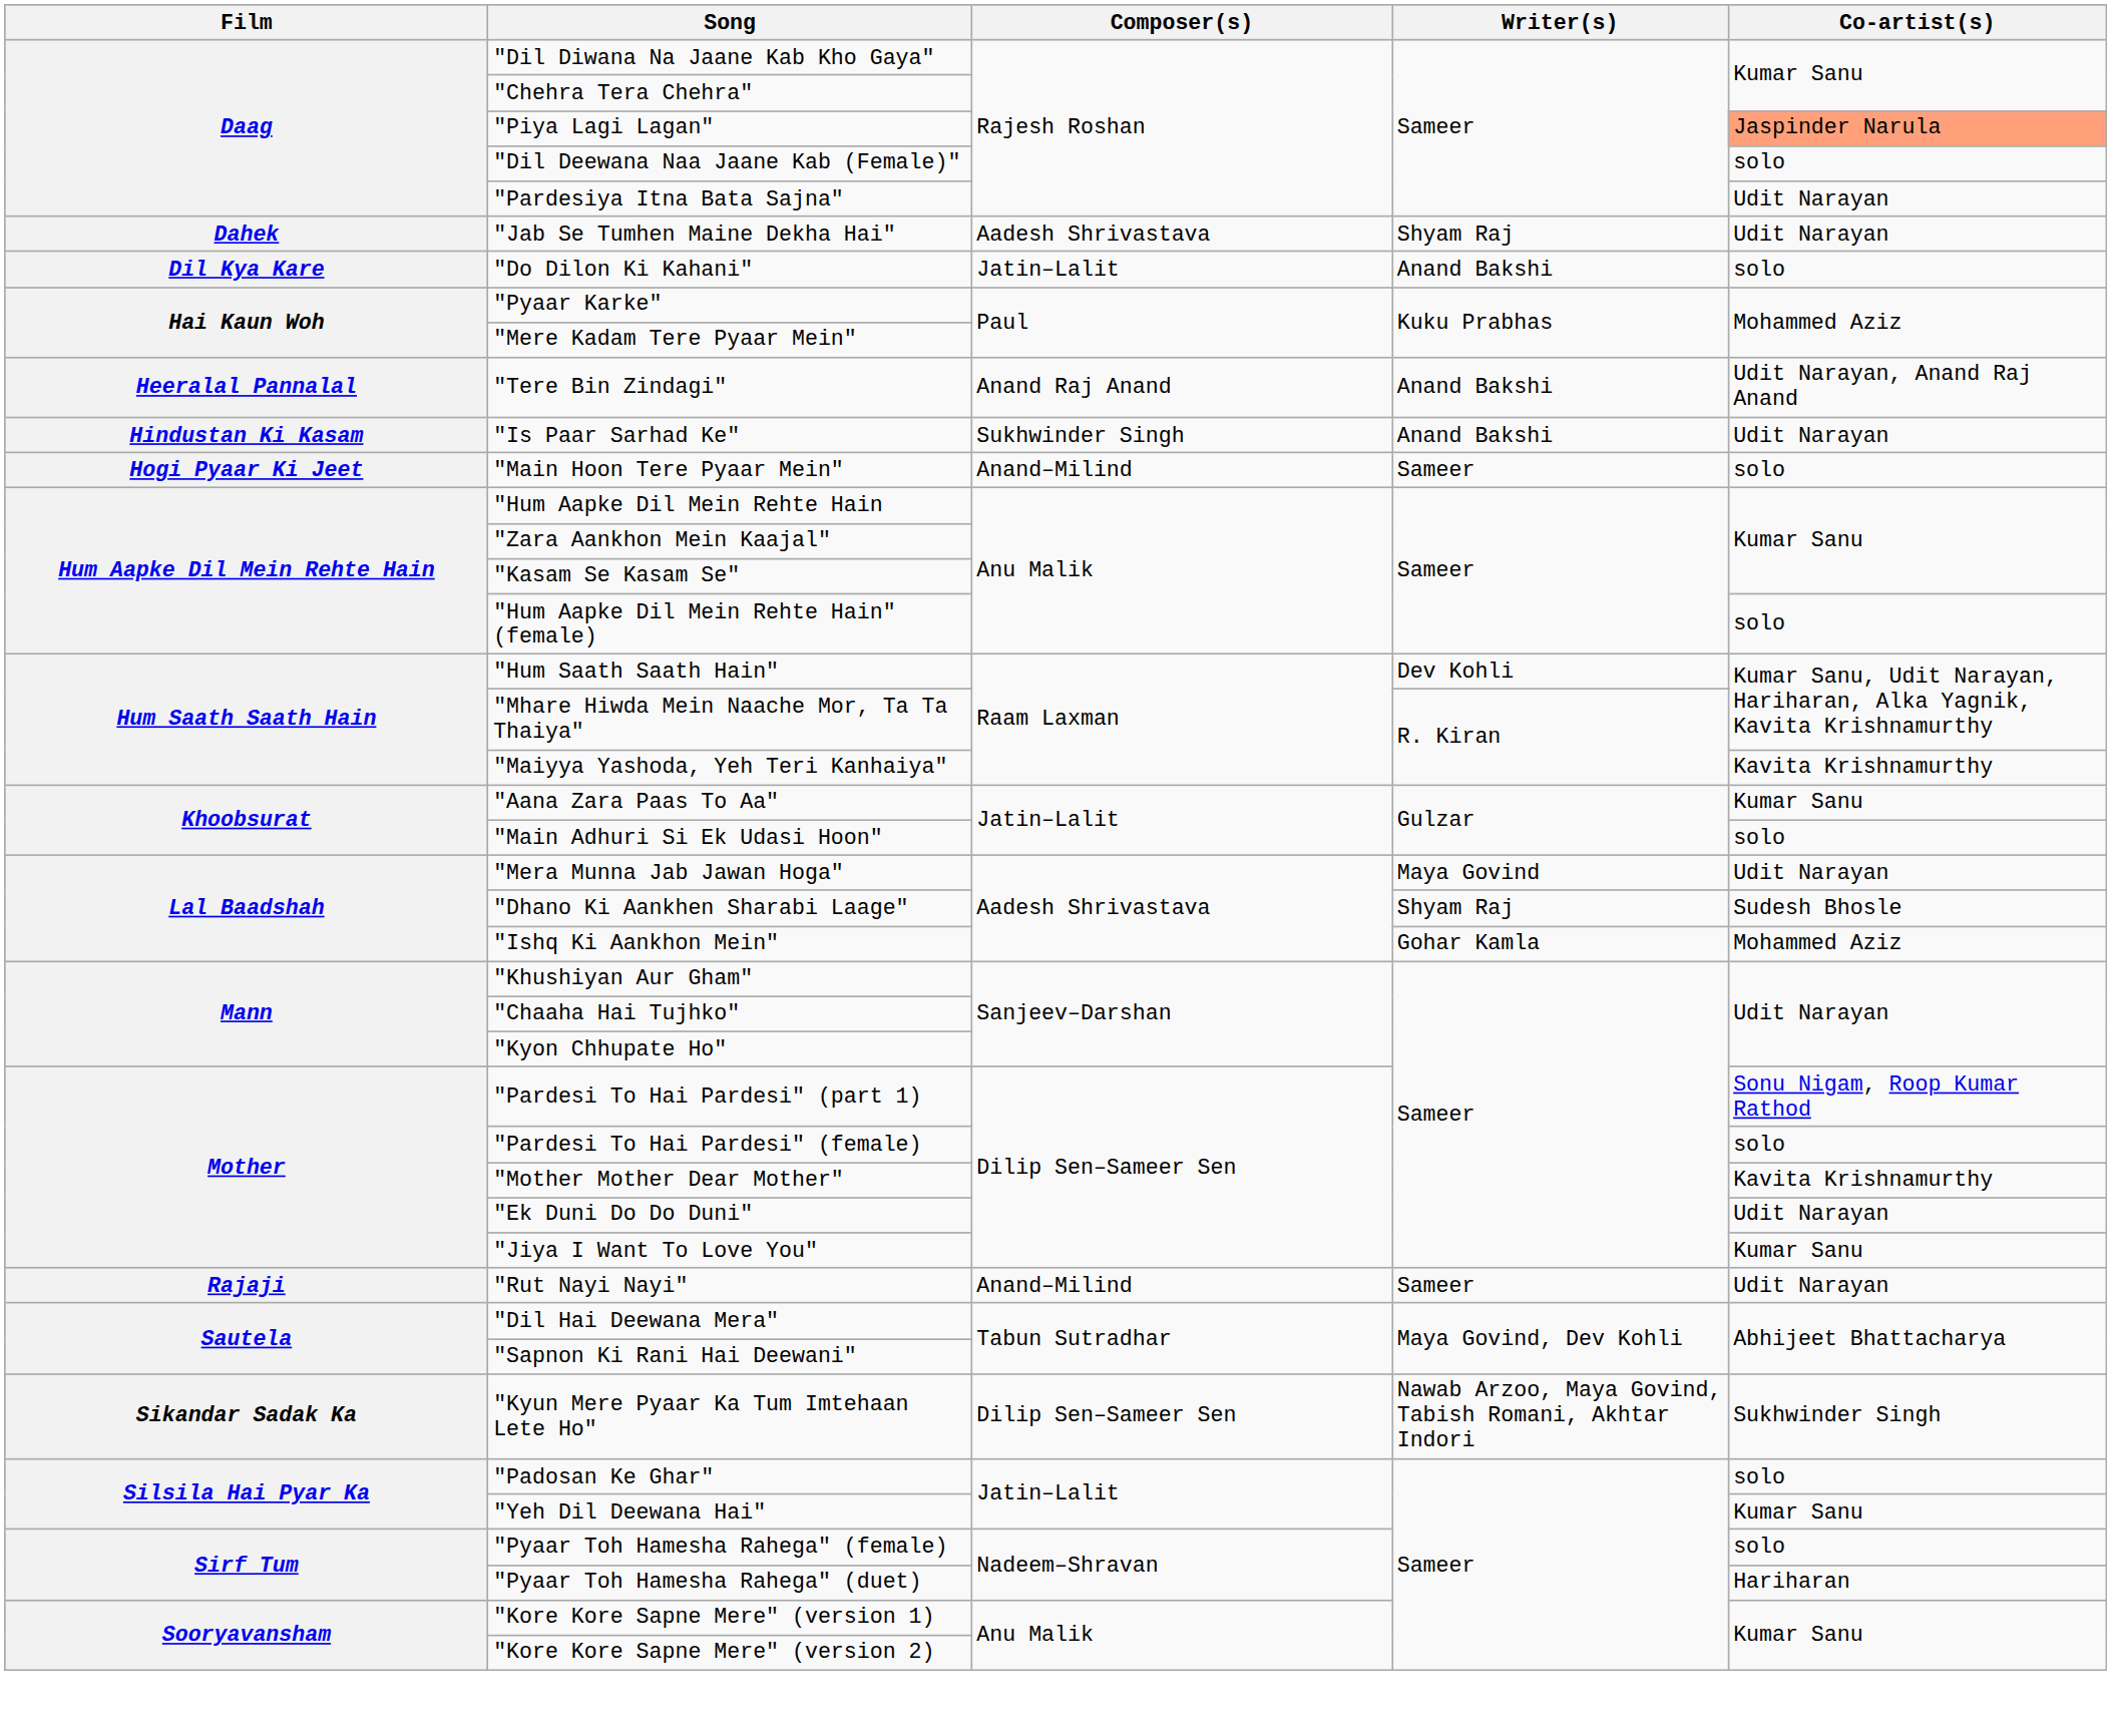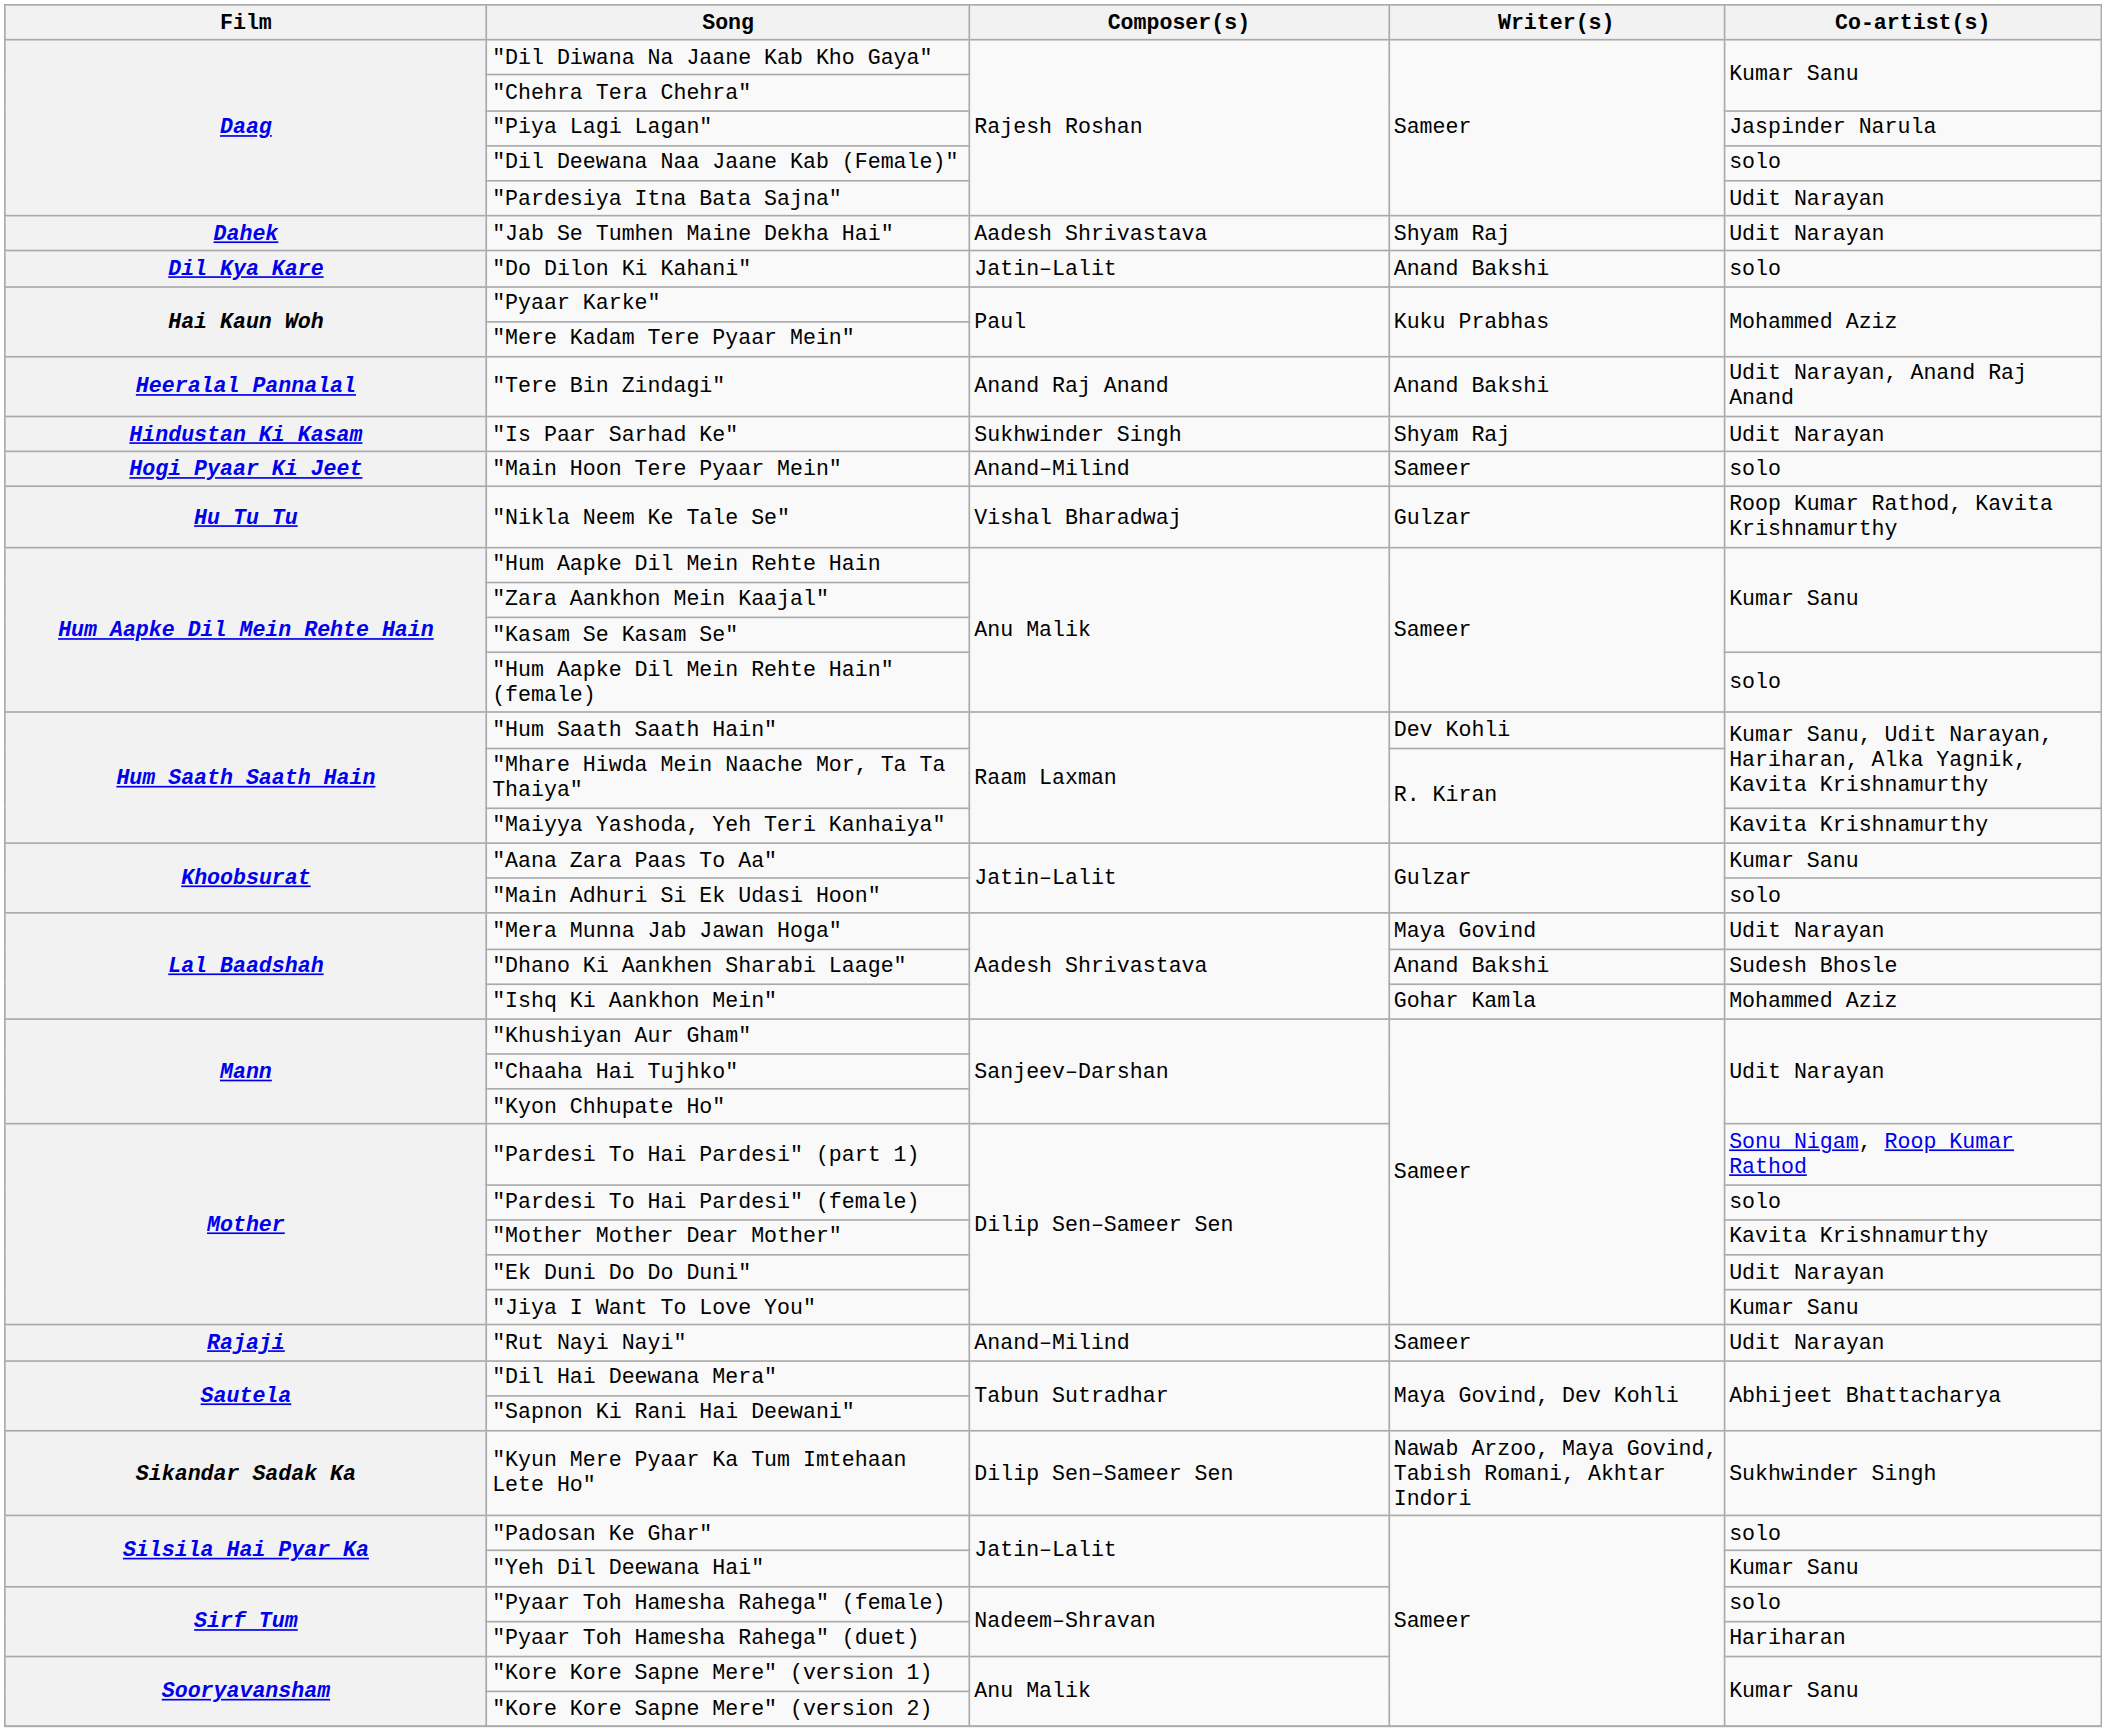"Piya Lagi Lagan" | Co-artist(s): lightsalmon background -> no background
"Is Paar Sarhad Ke" | Writer(s): Anand Bakshi -> Shyam Raj
+ row: Hu Tu Tu | "Nikla Neem Ke Tale Se" | Vishal Bharadwaj | Gulzar | Roop Kumar Rathod, Kavita Krishnamurthy
"Dhano Ki Aankhen Sharabi Laage" | Writer(s): Shyam Raj -> Anand Bakshi
